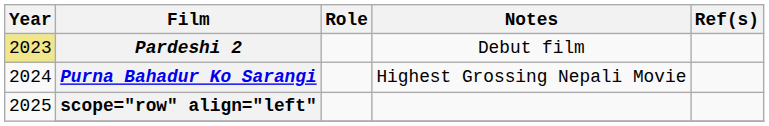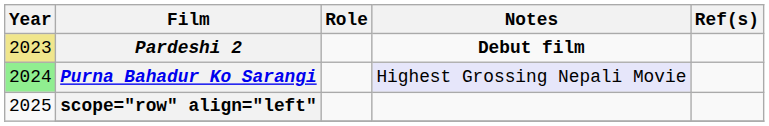Pardeshi 2 | Notes: normal -> bold
Purna Bahadur Ko Sarangi | Year: no background -> lightgreen background
Purna Bahadur Ko Sarangi | Notes: no background -> lavender background
